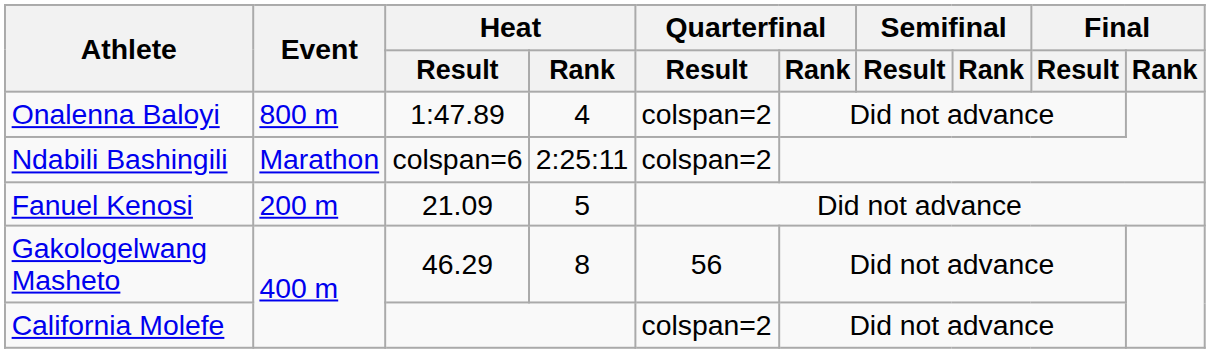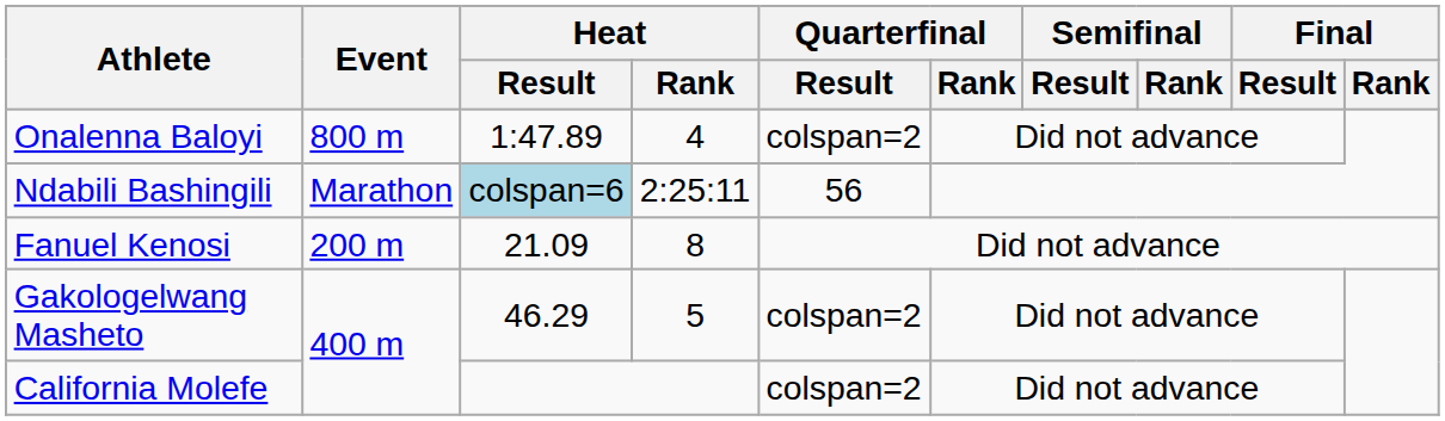Ndabili Bashingili | Heat / Result: no background -> lightblue background
Ndabili Bashingili | Quarterfinal / Result: colspan=2 -> 56
Fanuel Kenosi | Heat / Rank: 5 -> 8
Gakologelwang Masheto | Heat / Rank: 8 -> 5
Gakologelwang Masheto | Quarterfinal / Result: 56 -> colspan=2
